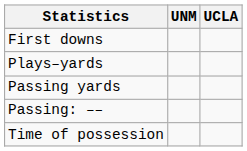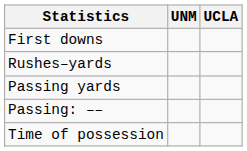- row: Plays–yards
+ row: Rushes–yards
